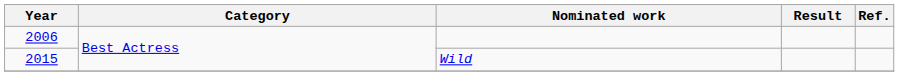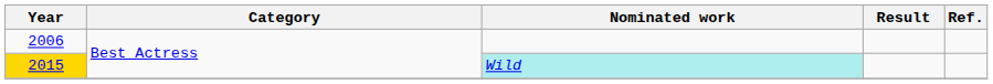Wild | Year: no background -> gold background
Wild | Nominated work: no background -> paleturquoise background
